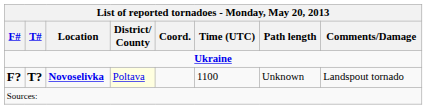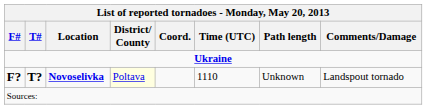F? | Time (UTC): 1100 -> 1110
